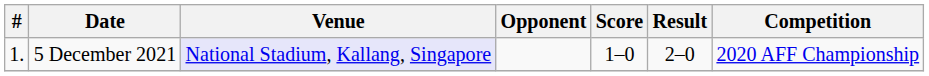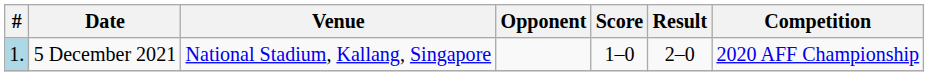5 December 2021 | #: no background -> lightblue background
5 December 2021 | Venue: lavender background -> no background
